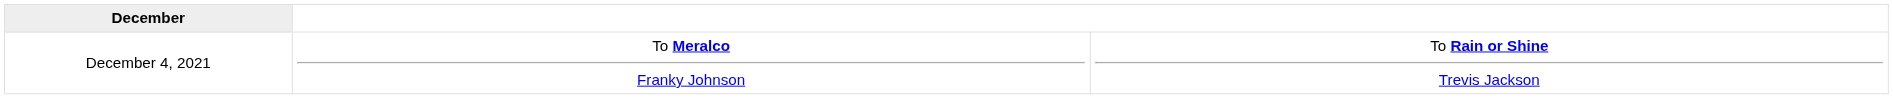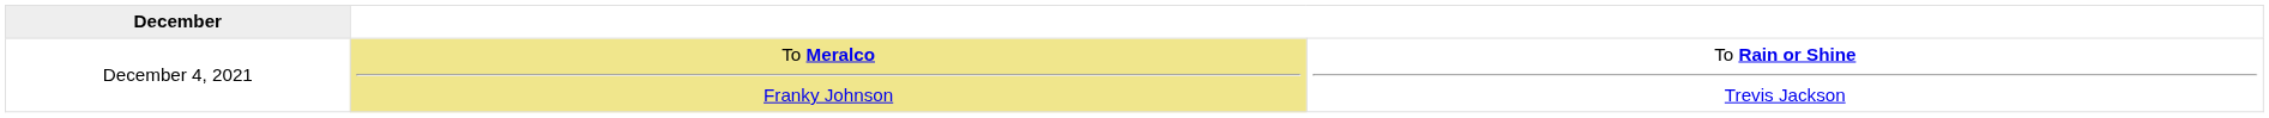December 4, 2021 | column 2: no background -> khaki background
